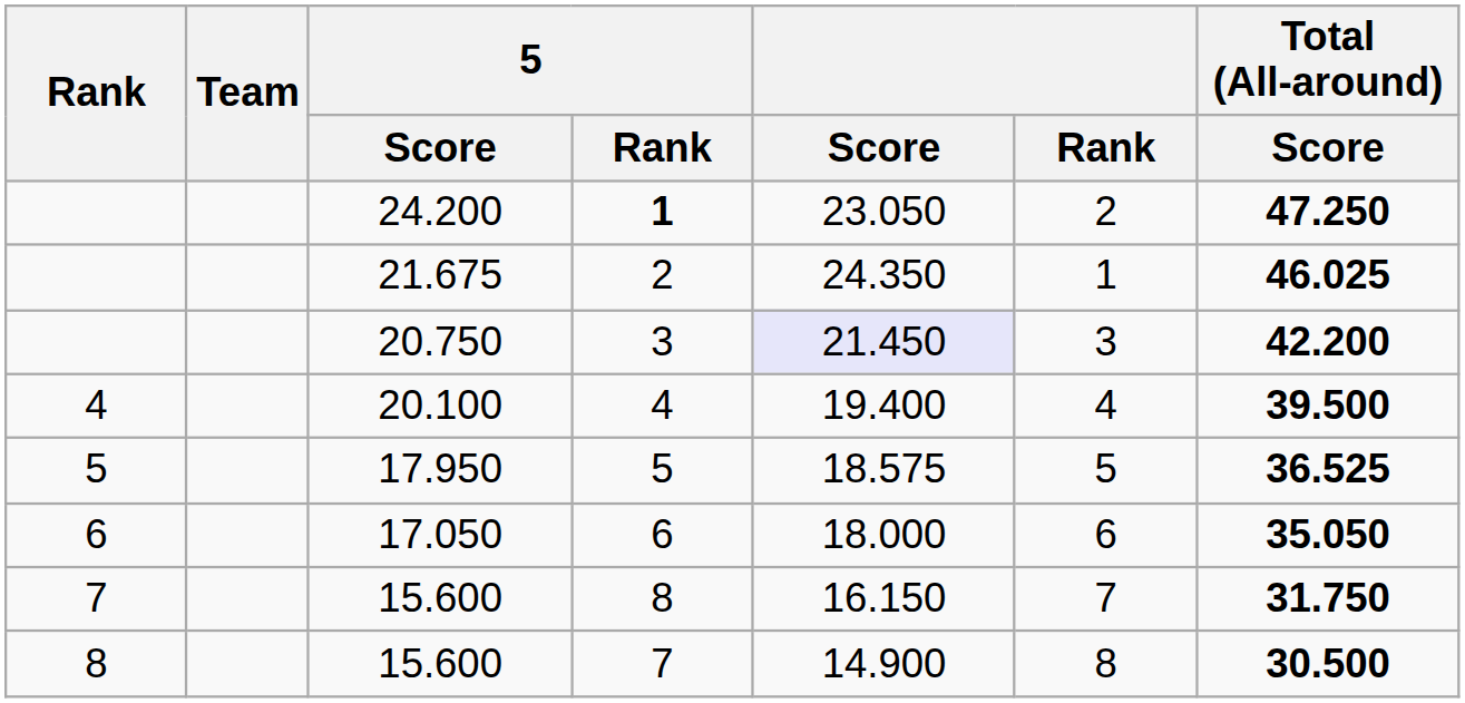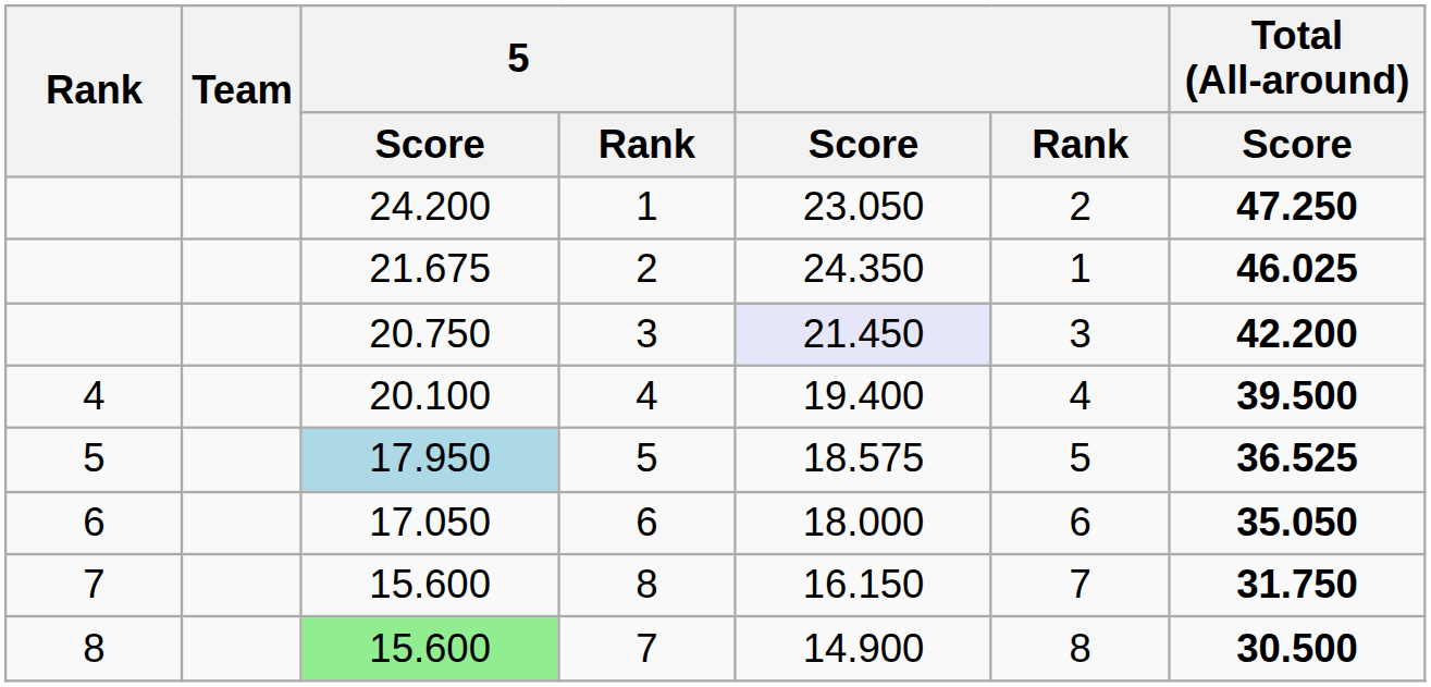row 3 | 5 / Rank: bold -> normal
row 7 | 5 / Score: no background -> lightblue background
row 10 | 5 / Score: no background -> lightgreen background
